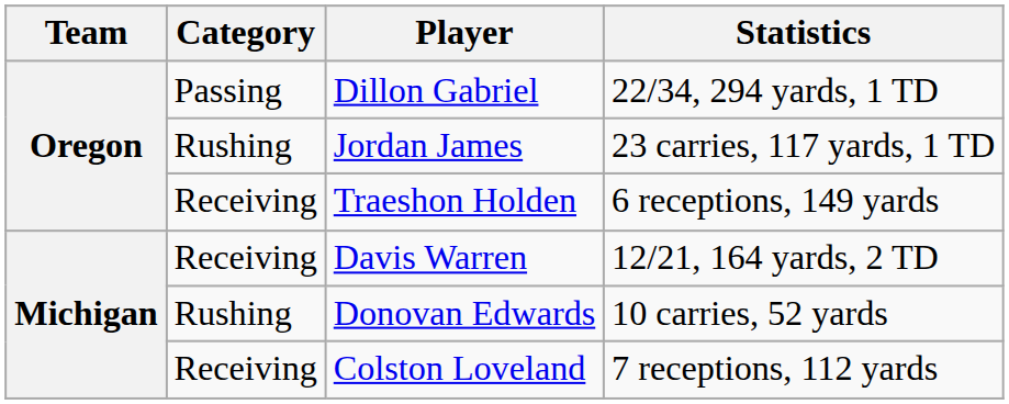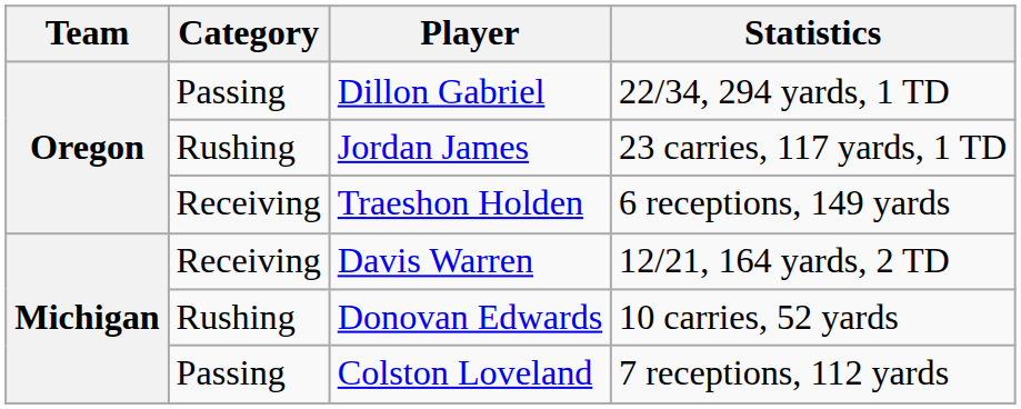Colston Loveland | Category: Receiving -> Passing
